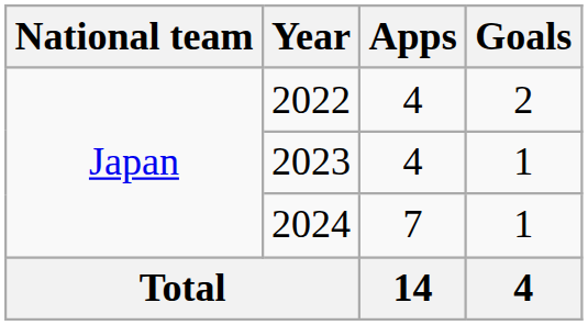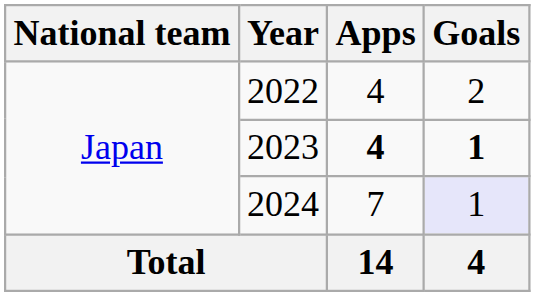2023 | Apps: normal -> bold
2023 | Goals: normal -> bold
2024 | Goals: no background -> lavender background
